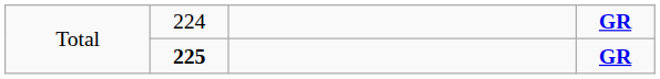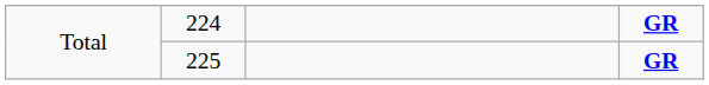row 2 | column 2: bold -> normal
